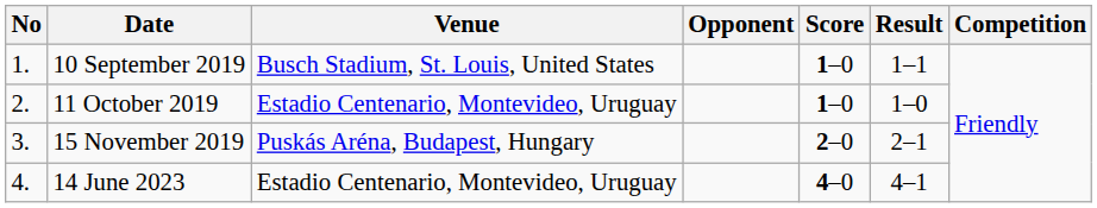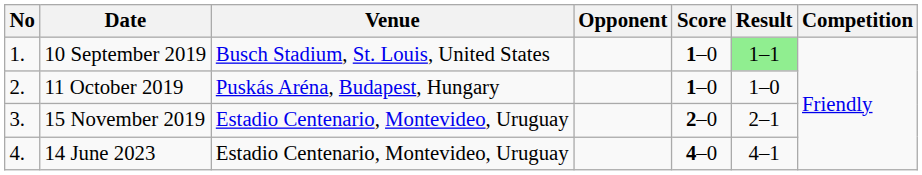10 September 2019 | Result: no background -> lightgreen background
11 October 2019 | Venue: Estadio Centenario, Montevideo, Uruguay -> Puskás Aréna, Budapest, Hungary
15 November 2019 | Venue: Puskás Aréna, Budapest, Hungary -> Estadio Centenario, Montevideo, Uruguay
